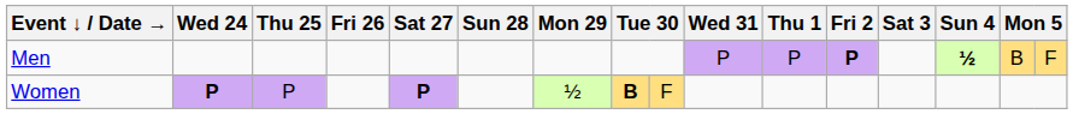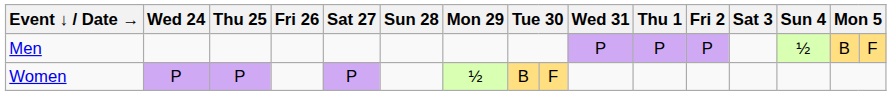Men | Fri 2: bold -> normal
Men | Sun 4: bold -> normal
Women | Wed 24: bold -> normal
Women | Sat 27: bold -> normal
Women | column 8: bold -> normal
